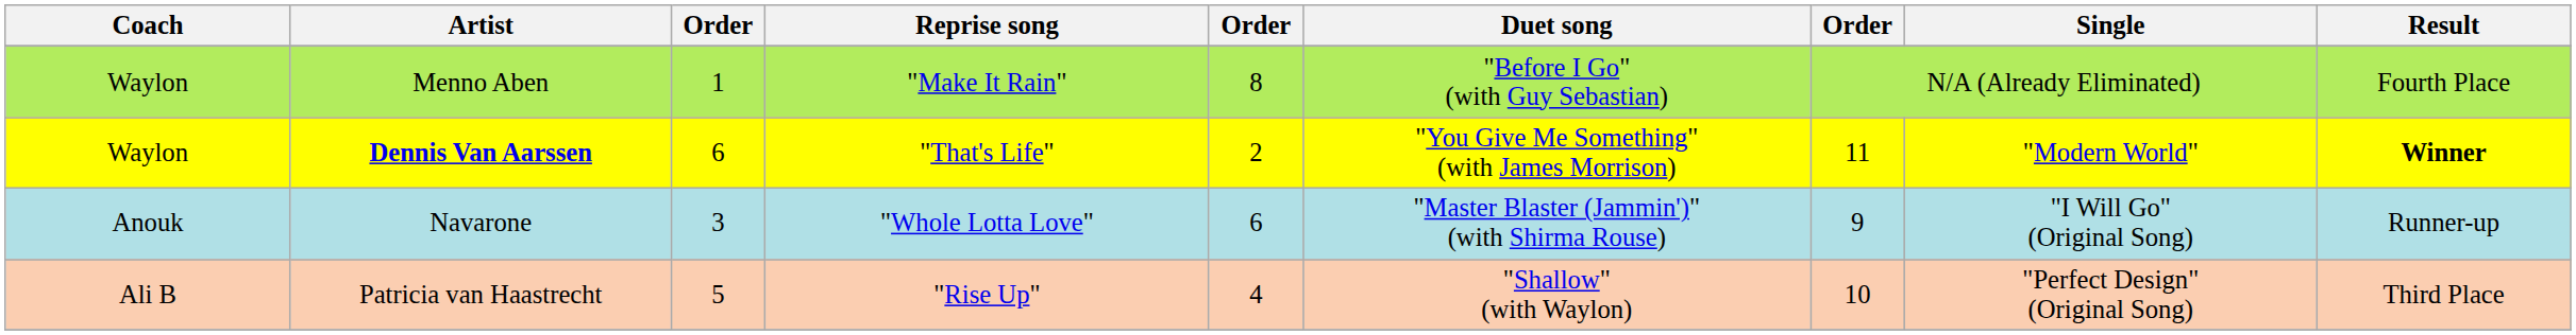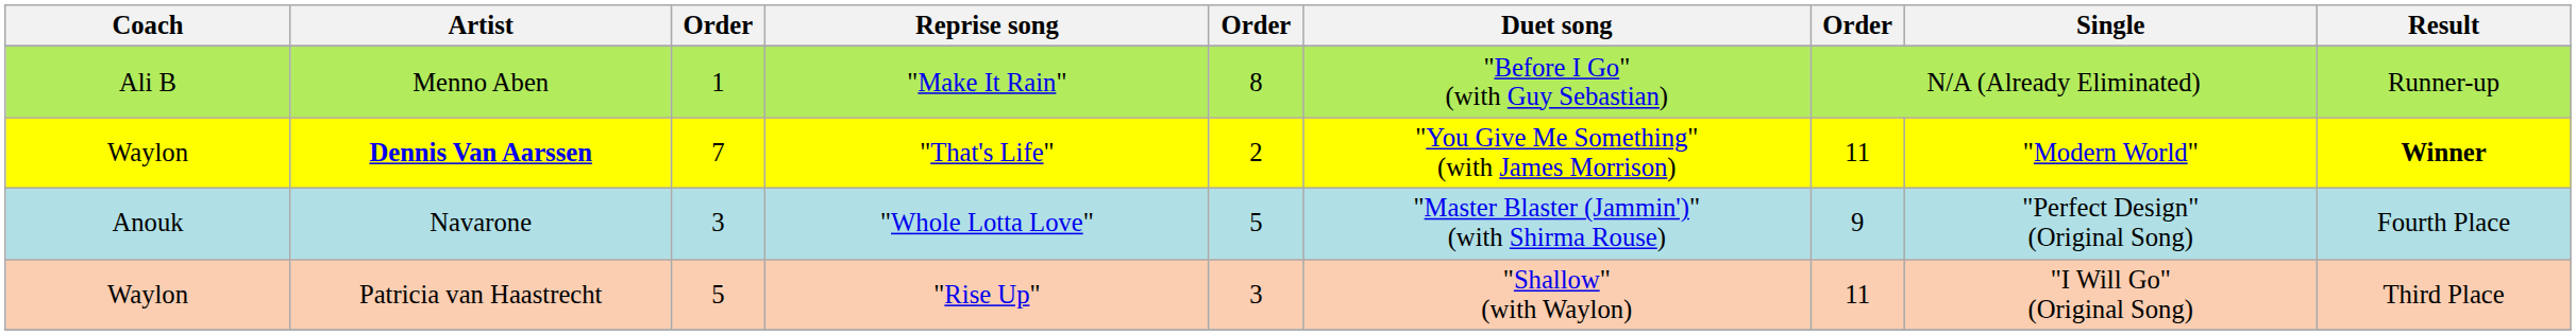Menno Aben | Coach: Waylon -> Ali B
Menno Aben | Result: Fourth Place -> Runner-up
Dennis Van Aarssen | column 3: 6 -> 7
Navarone | column 5: 6 -> 5
Navarone | Single: "I Will Go" (Original Song) -> "Perfect Design" (Original Song)
Navarone | Result: Runner-up -> Fourth Place
Patricia van Haastrecht | Coach: Ali B -> Waylon
Patricia van Haastrecht | column 5: 4 -> 3
Patricia van Haastrecht | column 7: 10 -> 11
Patricia van Haastrecht | Single: "Perfect Design" (Original Song) -> "I Will Go" (Original Song)
